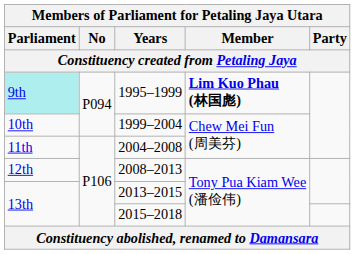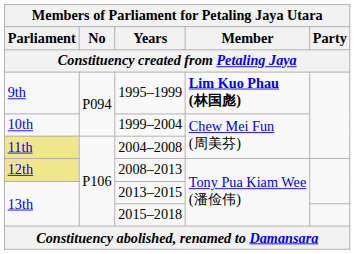1995–1999 | Parliament: paleturquoise background -> no background
2004–2008 | Parliament: no background -> khaki background
2008–2013 | Parliament: no background -> khaki background
